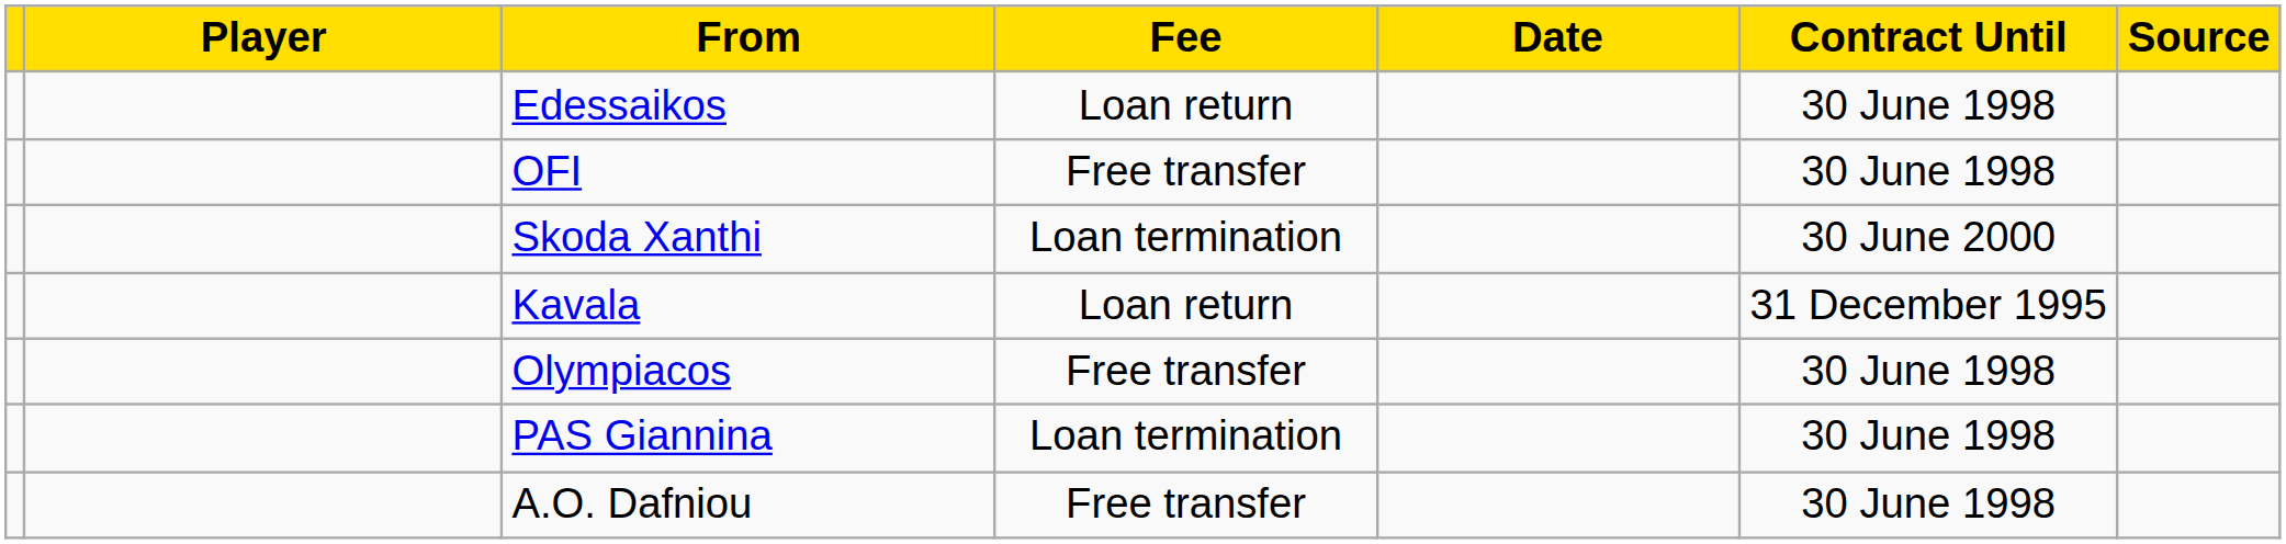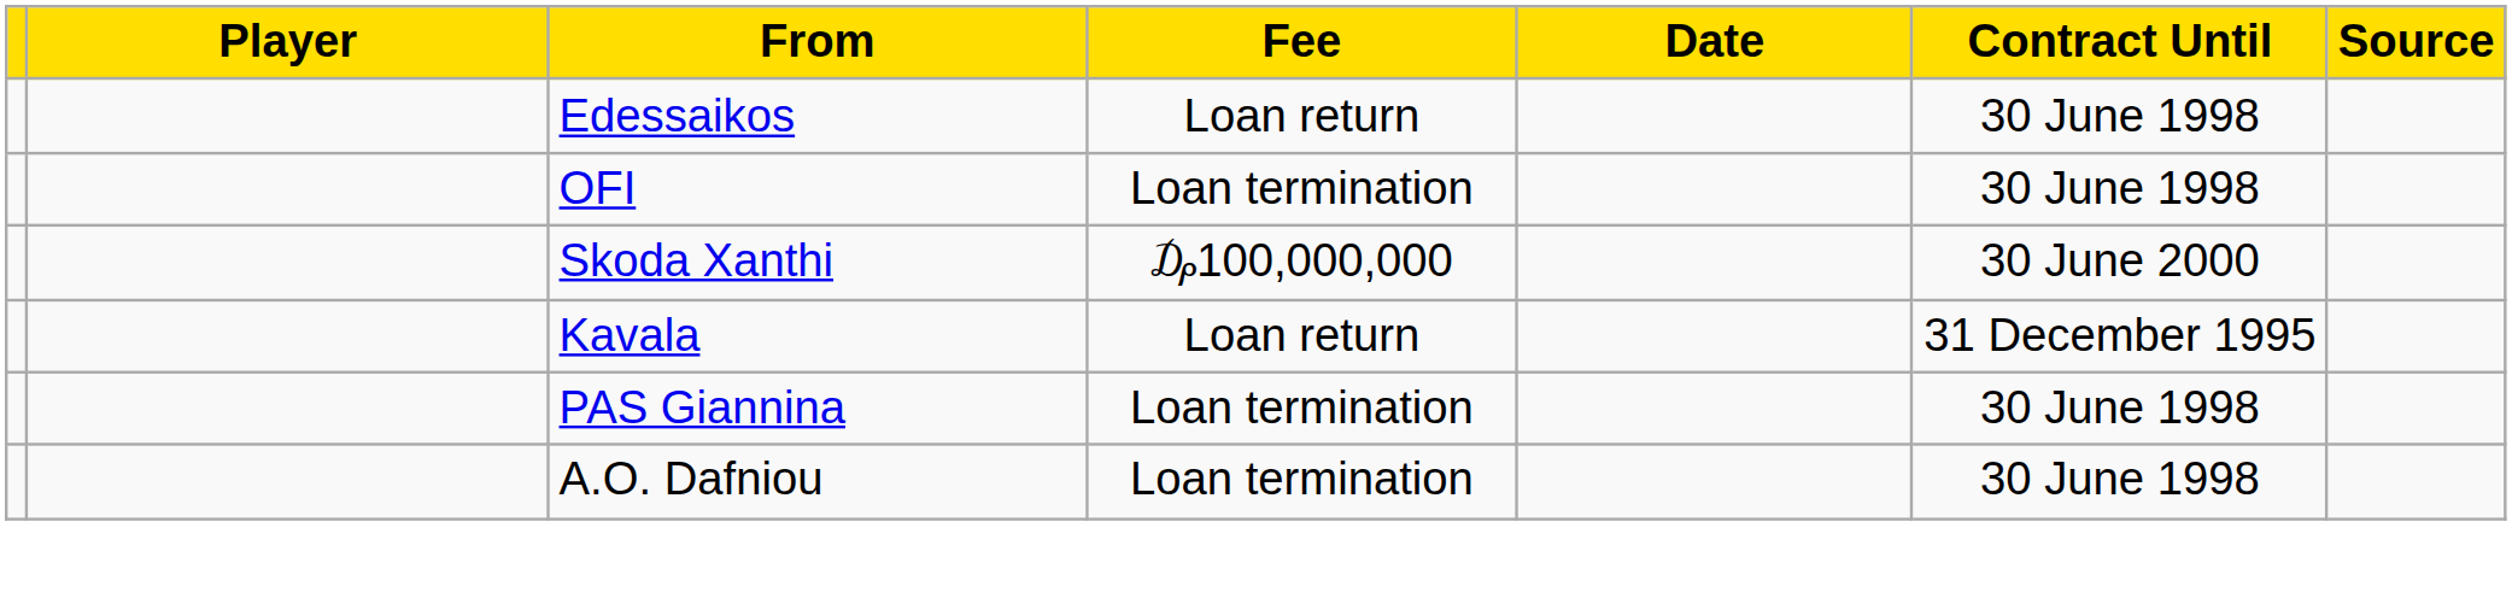OFI | Fee: Free transfer -> Loan termination
Skoda Xanthi | Fee: Loan termination -> ₯100,000,000
- row: Olympiacos | Free transfer | 30 June 1998
A.O. Dafniou | Fee: Free transfer -> Loan termination
